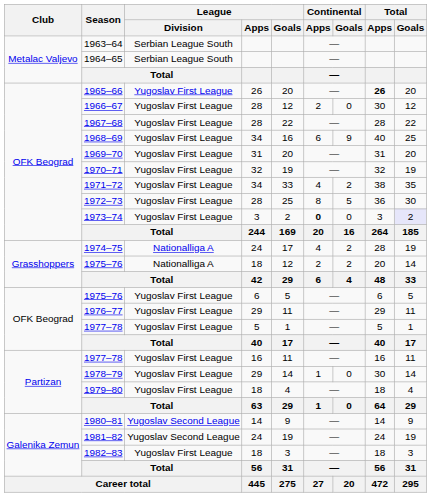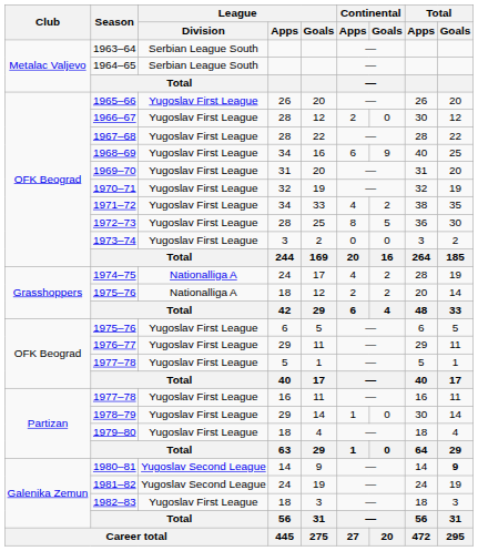1965–66 | Total / Apps: bold -> normal
1973–74 | Continental / Apps: bold -> normal
1973–74 | Total / Goals: lavender background -> no background
1980–81 | Total / Goals: normal -> bold
